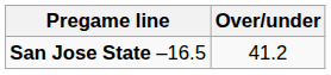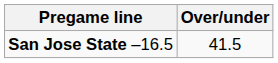San Jose State –16.5 | Over/under: 41.2 -> 41.5
